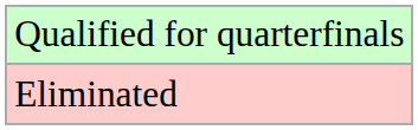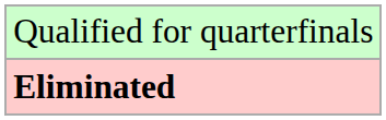row 2 | column 1: normal -> bold
